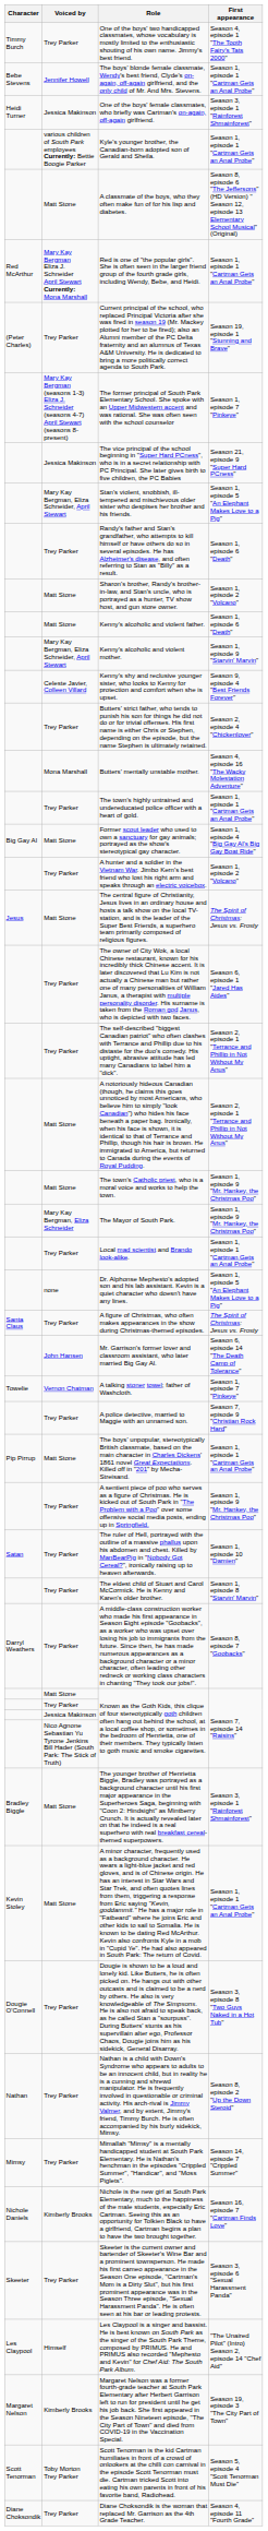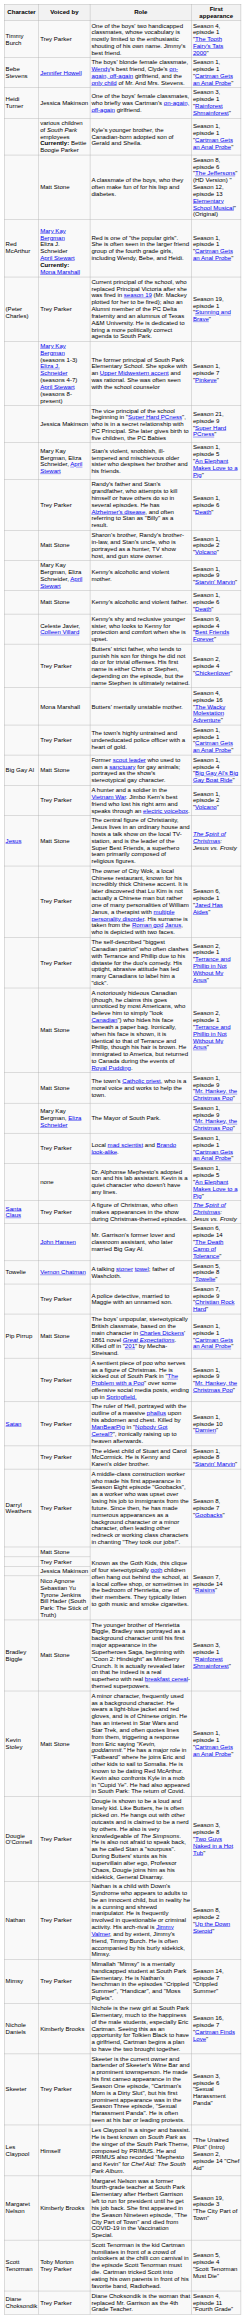rows swapped: Kenny's alcoholic and violent father. <-> Kenny's alcoholic and violent mother.
A talking stoner towel; father of Washcloth. | First appearance: Season 1, episode 7 "Pinkeye" -> Season 5, episode 8 "Towelie"
